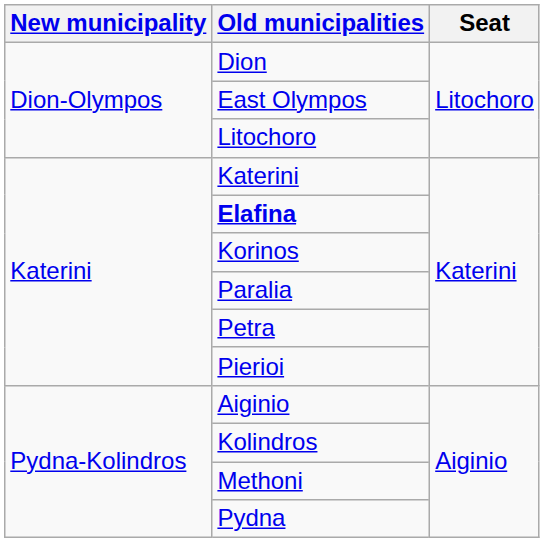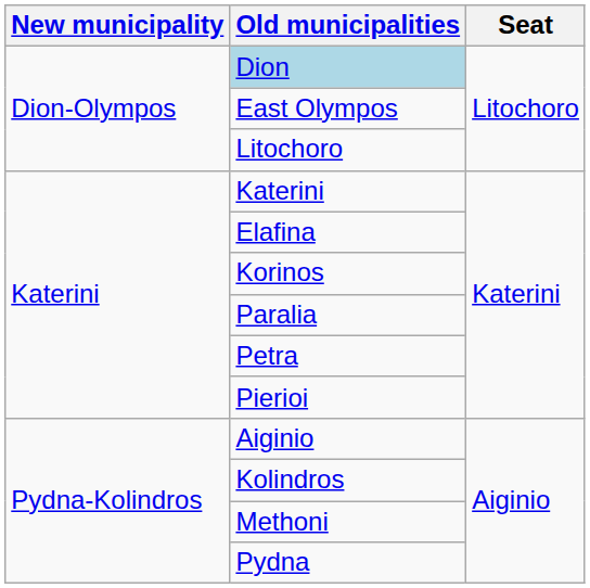Dion | Old municipalities: no background -> lightblue background
Elafina | Old municipalities: bold -> normal
